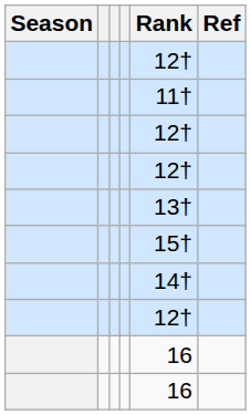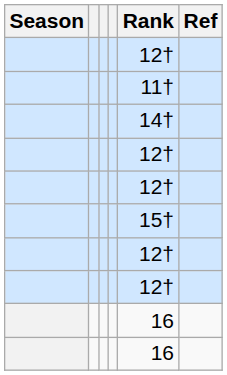row 4 | Rank: 12† -> 14†
row 6 | Rank: 13† -> 12†
row 8 | Rank: 14† -> 12†
